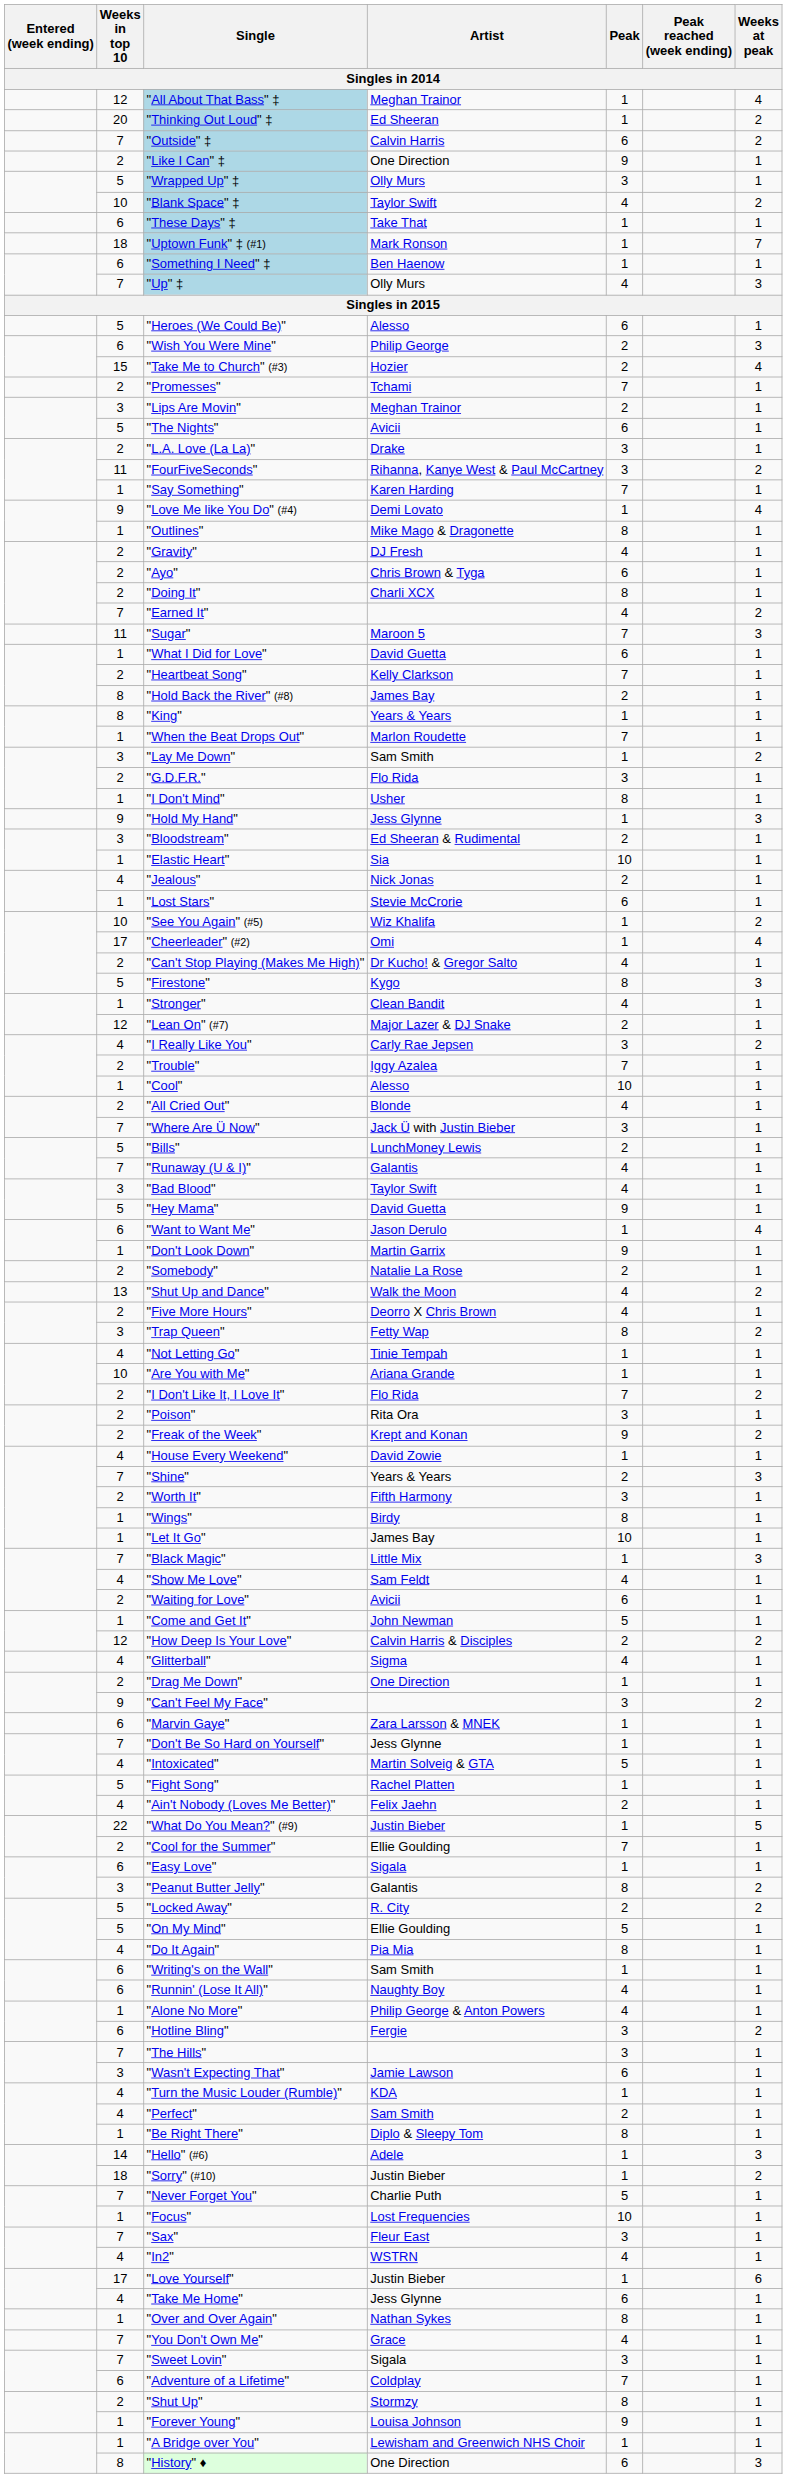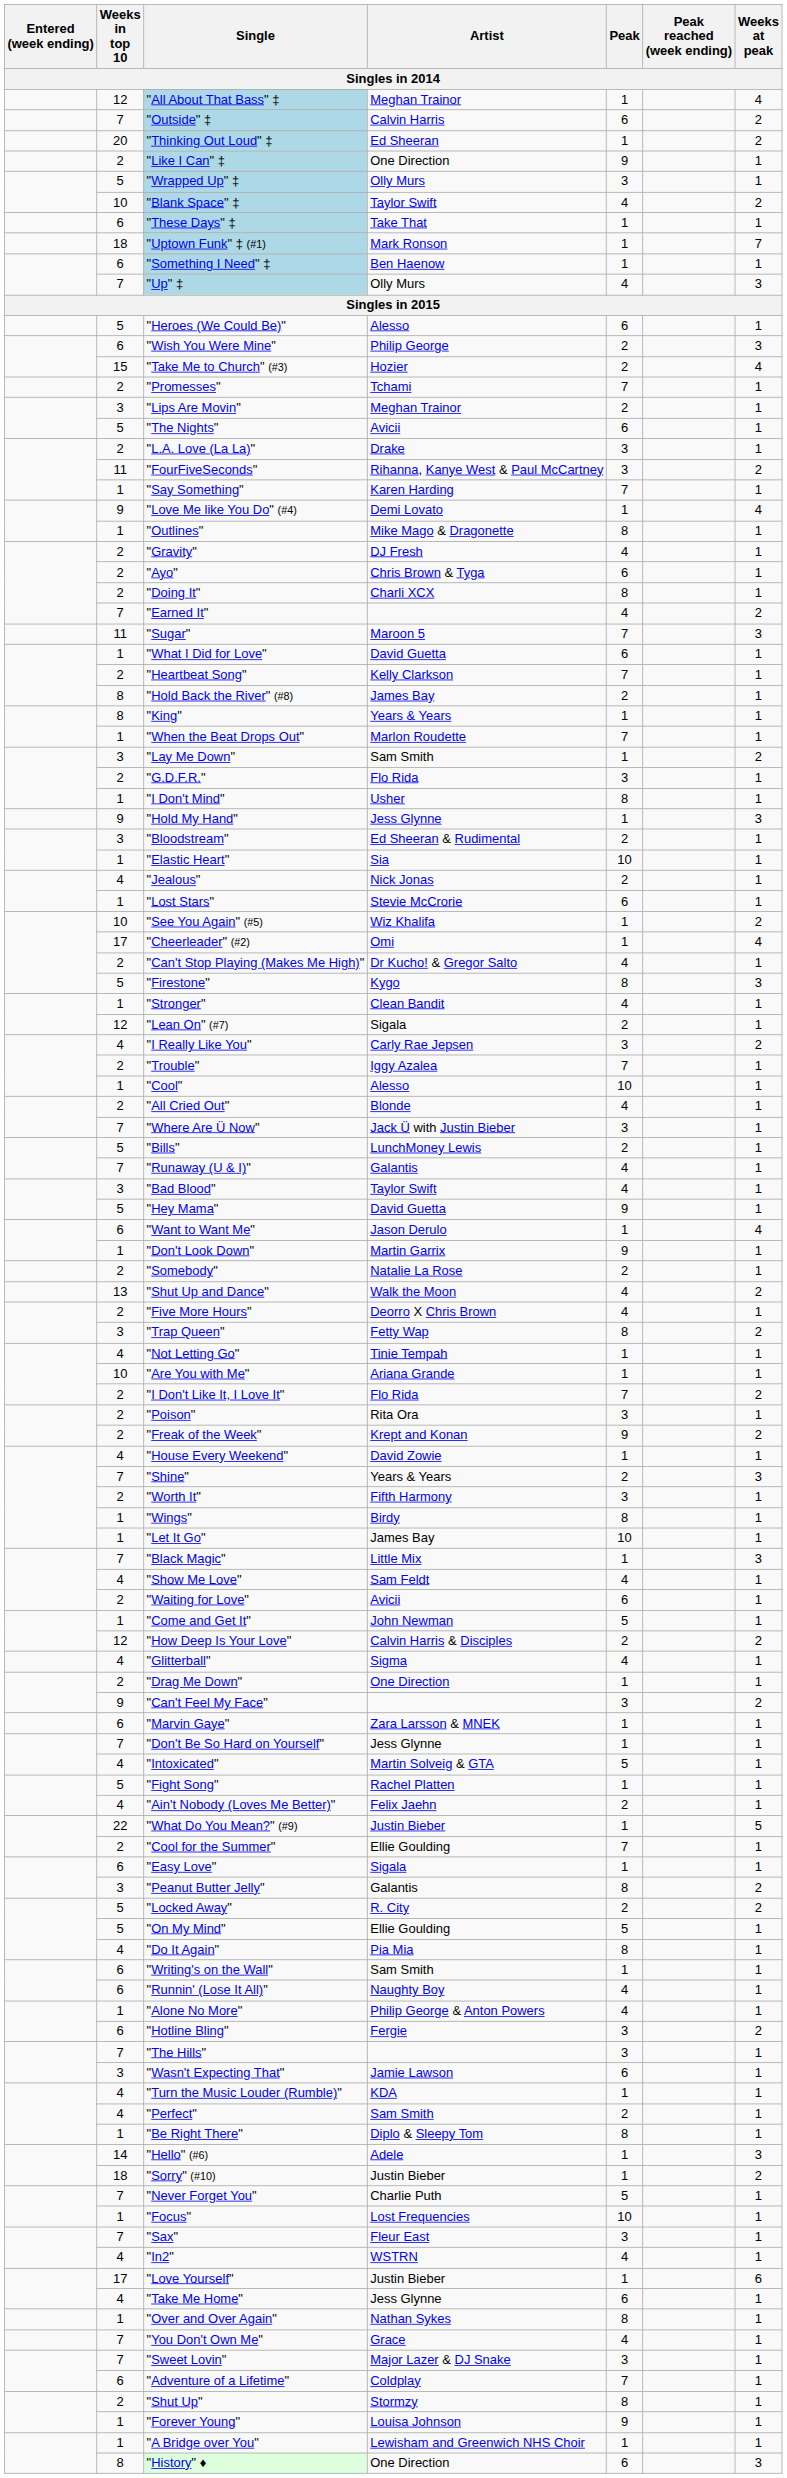rows swapped: "Thinking Out Loud" ‡ <-> "Outside" ‡
"Lean On" (#7) | Artist: Major Lazer & DJ Snake -> Sigala
"Sweet Lovin" | Artist: Sigala -> Major Lazer & DJ Snake
